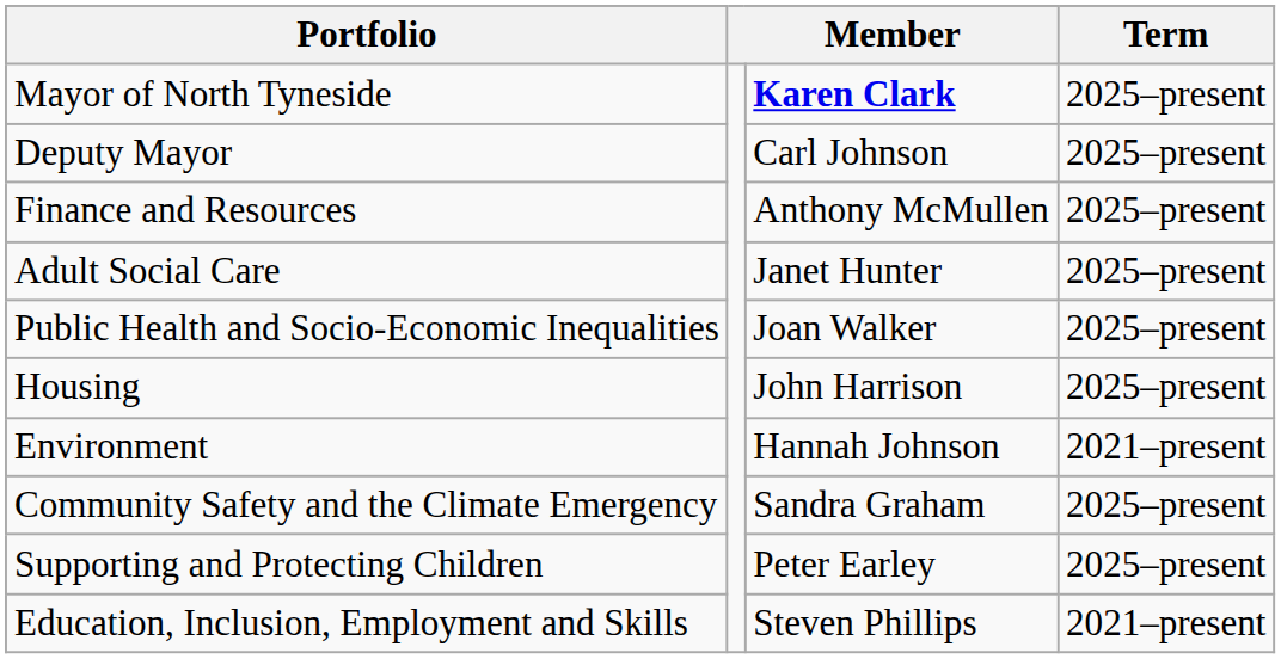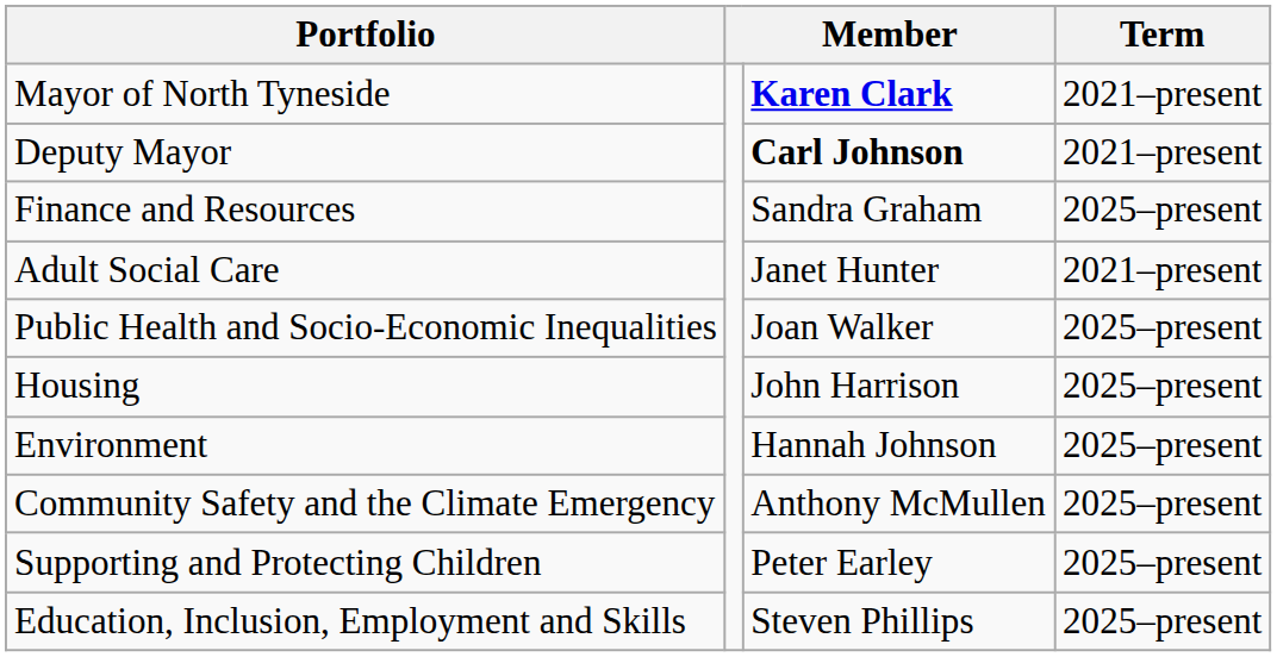Mayor of North Tyneside | Term: 2025–present -> 2021–present
Deputy Mayor | column 3: normal -> bold
Deputy Mayor | Term: 2025–present -> 2021–present
Finance and Resources | column 3: Anthony McMullen -> Sandra Graham
Adult Social Care | Term: 2025–present -> 2021–present
Environment | Term: 2021–present -> 2025–present
Community Safety and the Climate Emergency | column 3: Sandra Graham -> Anthony McMullen
Education, Inclusion, Employment and Skills | Term: 2021–present -> 2025–present
